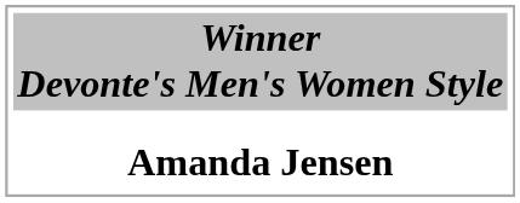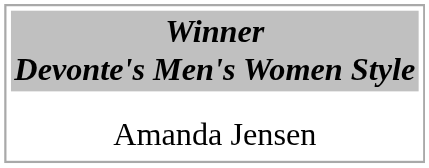Amanda Jensen | column 1: bold -> normal
